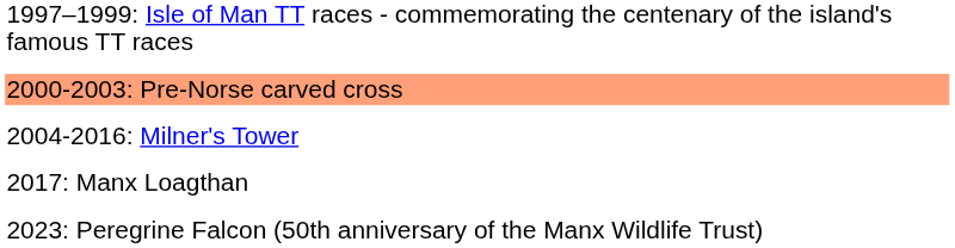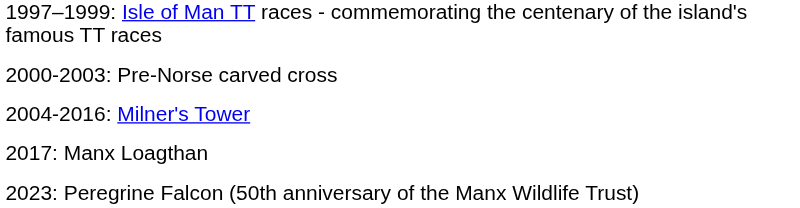row 2 | column 1: lightsalmon background -> no background
